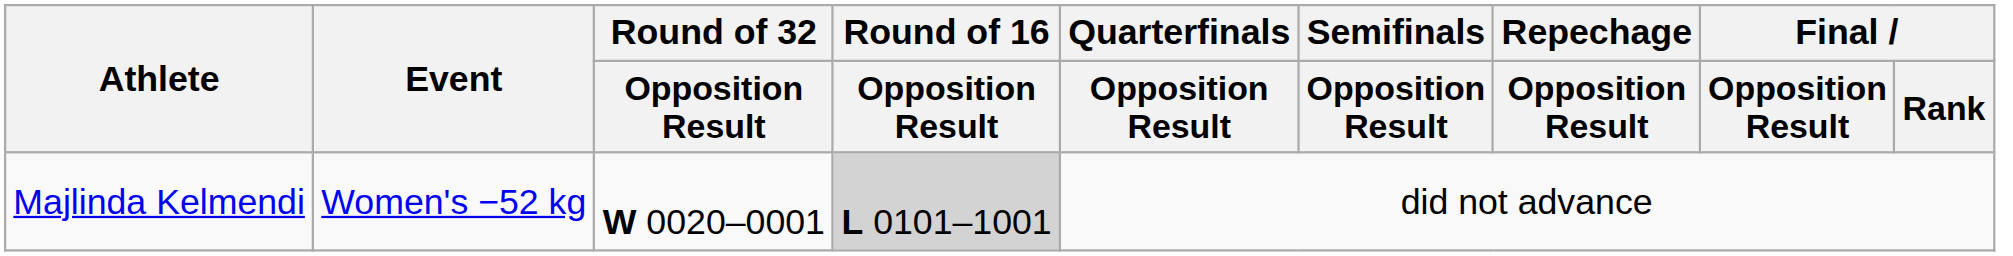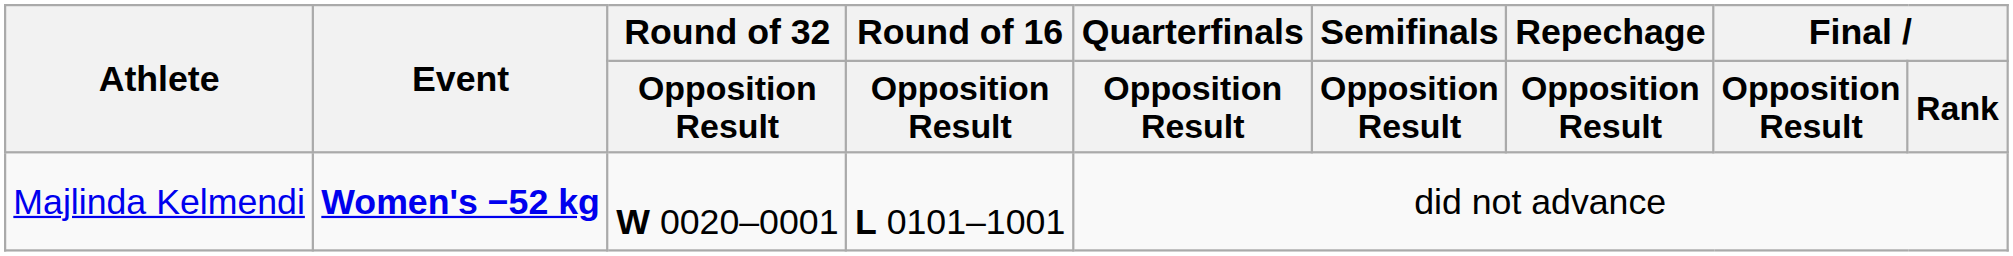Majlinda Kelmendi | Event: normal -> bold
Majlinda Kelmendi | Round of 16 / Opposition Result: lightgrey background -> no background
